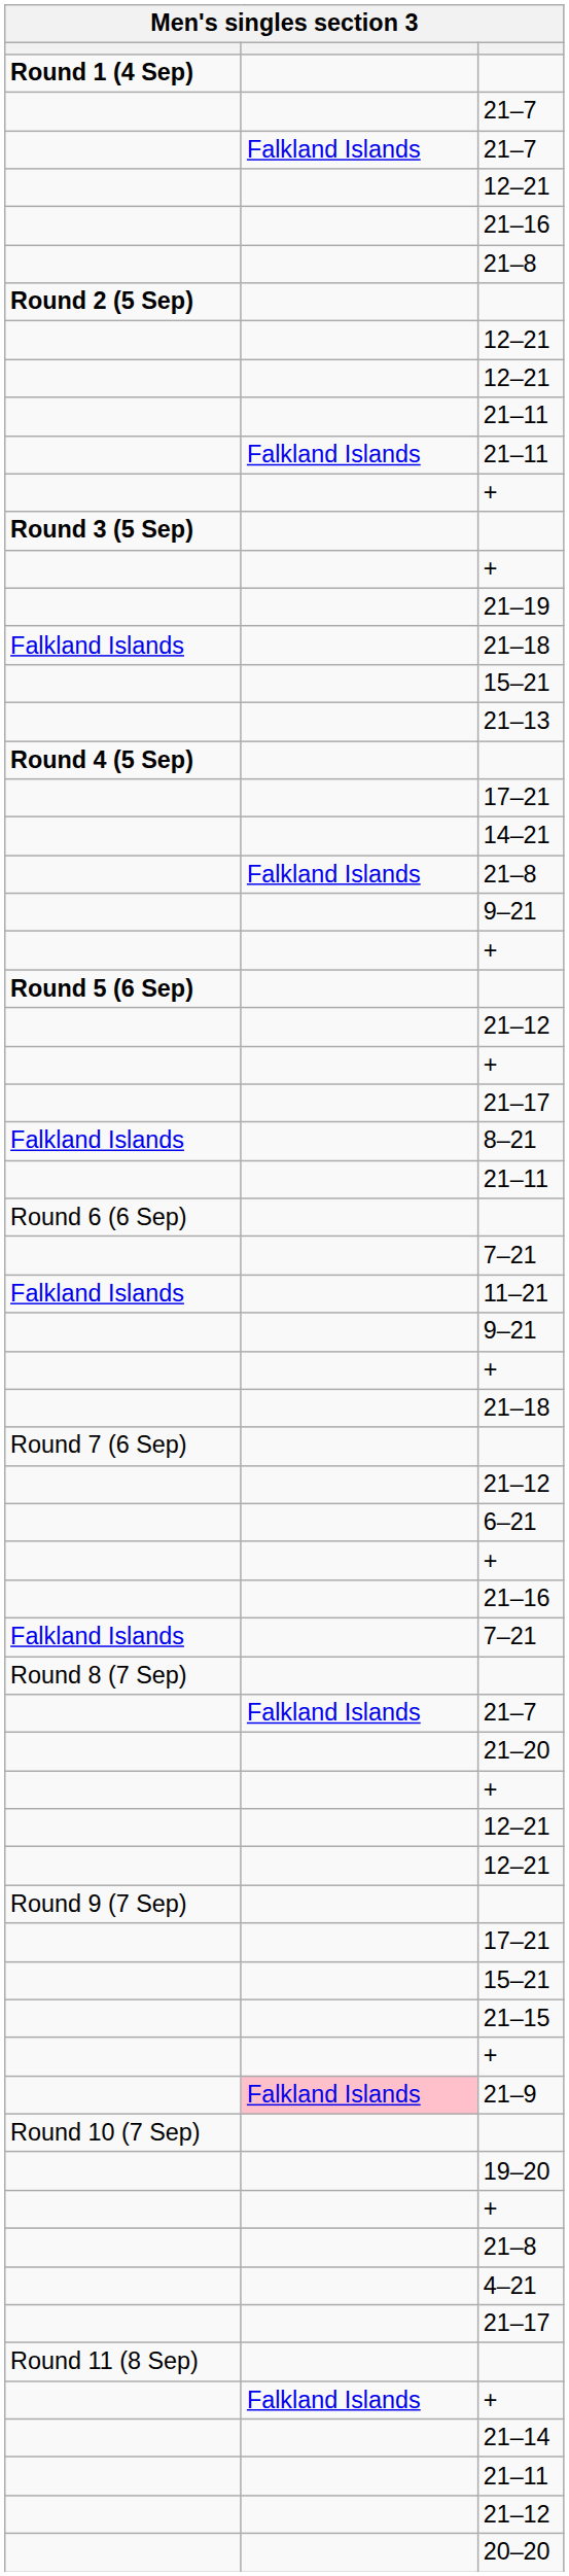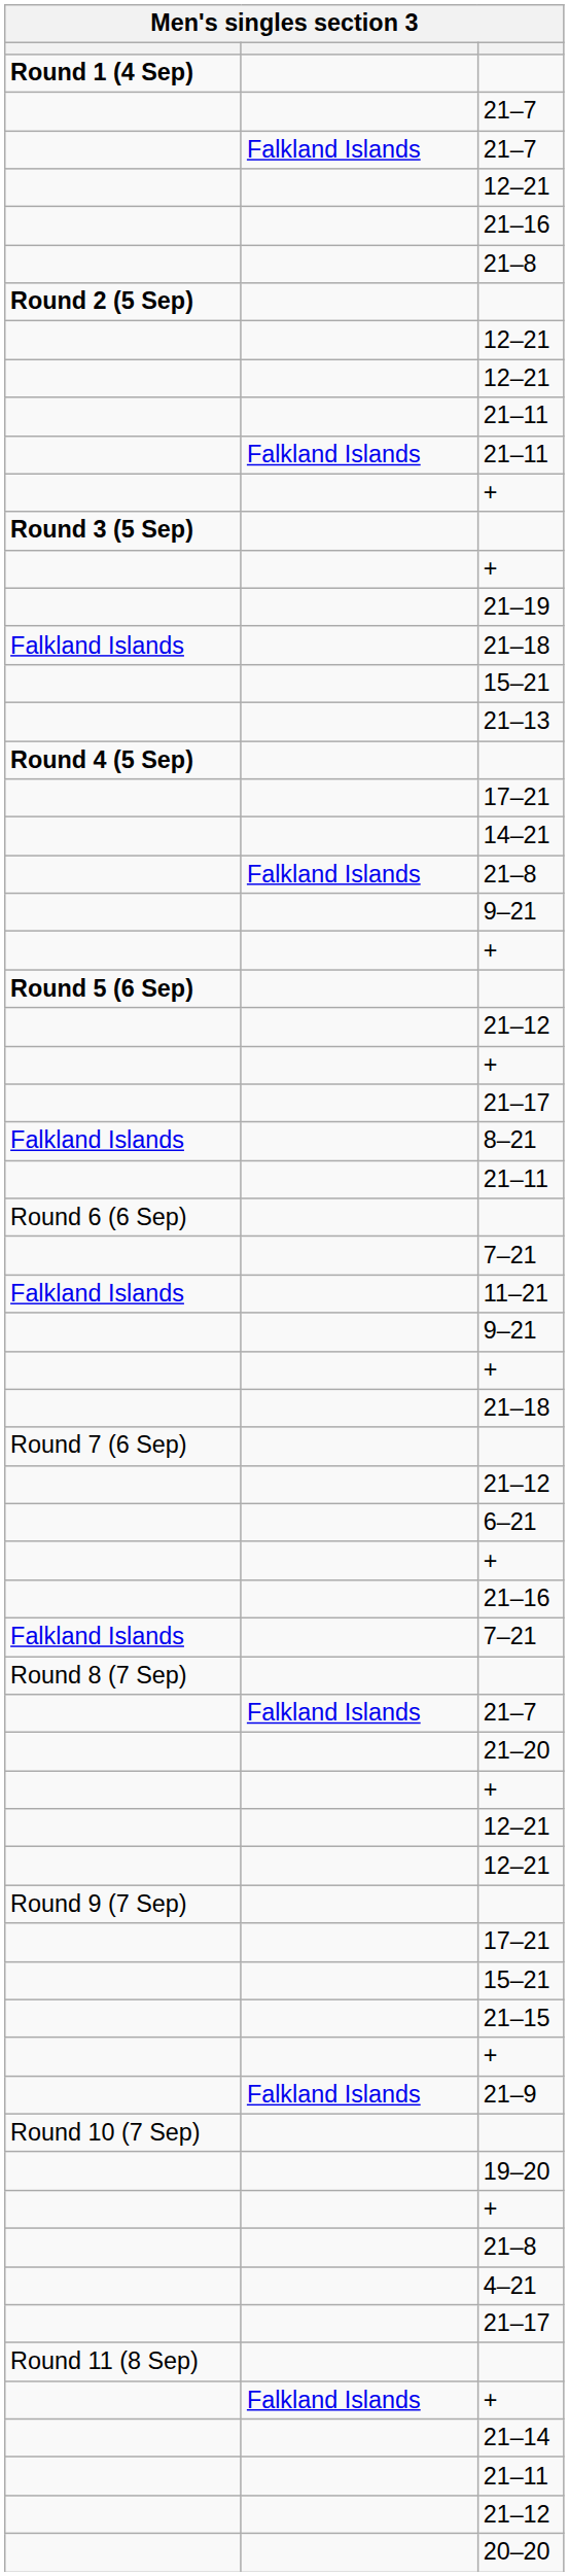21–9 | column 2: pink background -> no background
